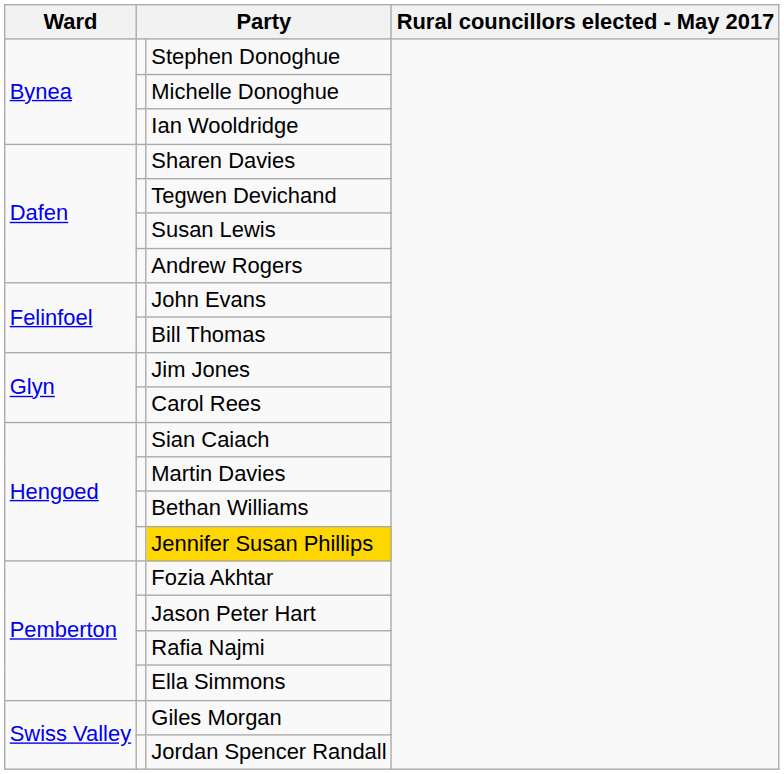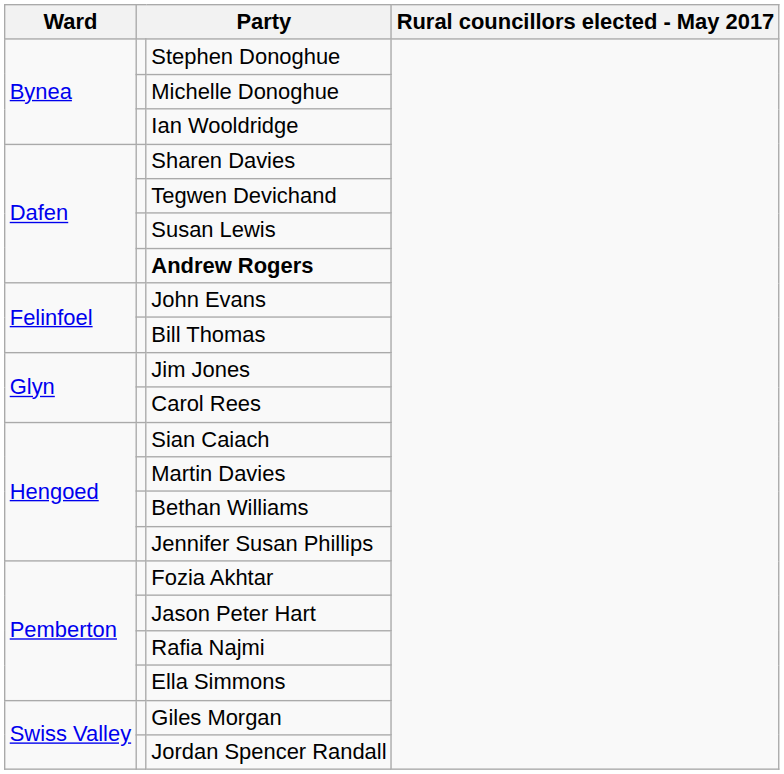Andrew Rogers | column 3: normal -> bold
Jennifer Susan Phillips | column 3: gold background -> no background
